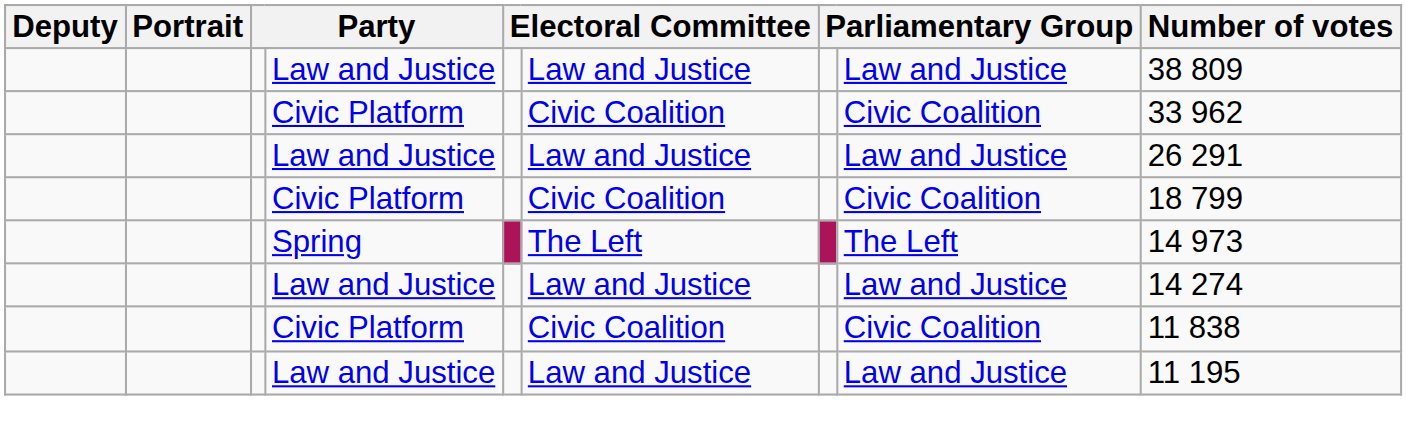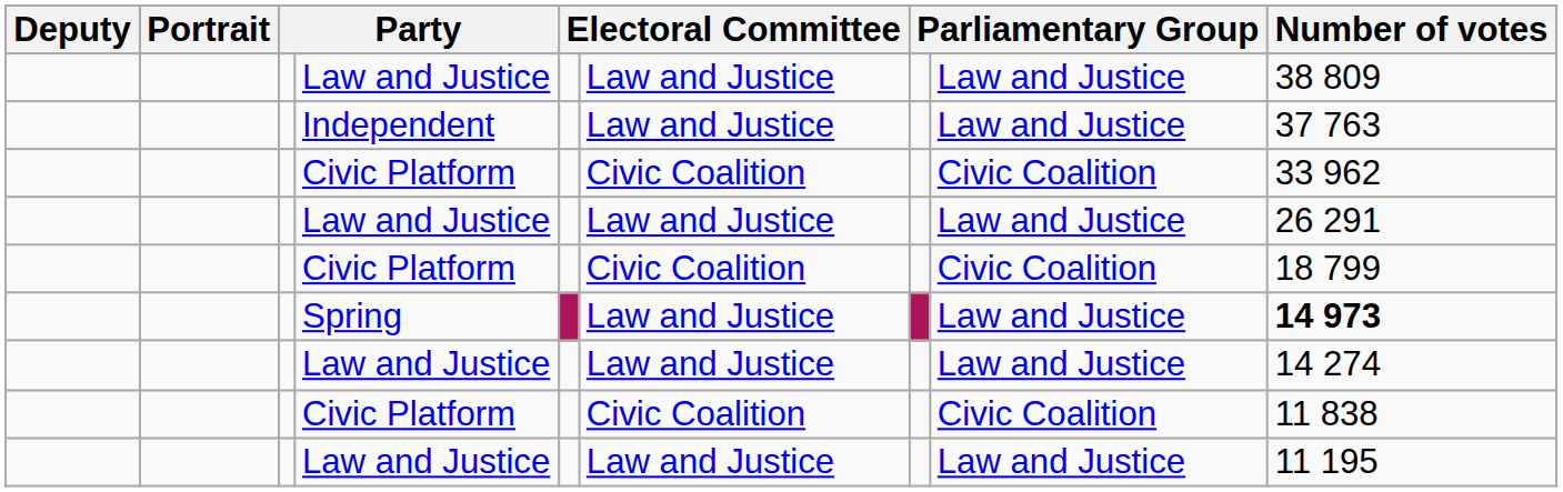+ row: Independent | Law and Justice | Law and Justice | 37 763
Spring | column 6: The Left -> Law and Justice
Spring | column 8: The Left -> Law and Justice
Spring | Number of votes: normal -> bold
